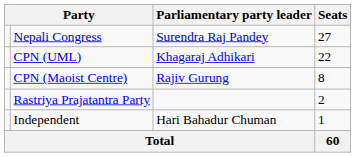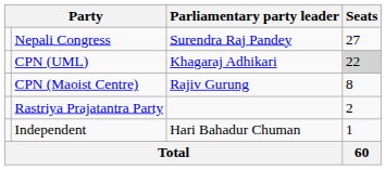CPN (UML) | Seats: no background -> lightgrey background
